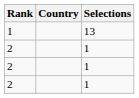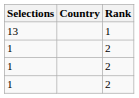columns swapped: Rank <-> Selections
